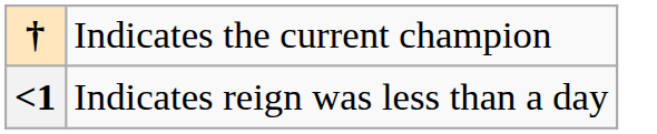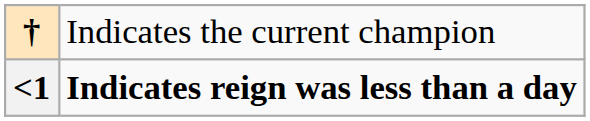<1 | column 2: normal -> bold
